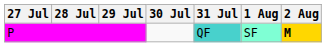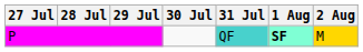P | 1 Aug: normal -> bold
P | 2 Aug: bold -> normal
